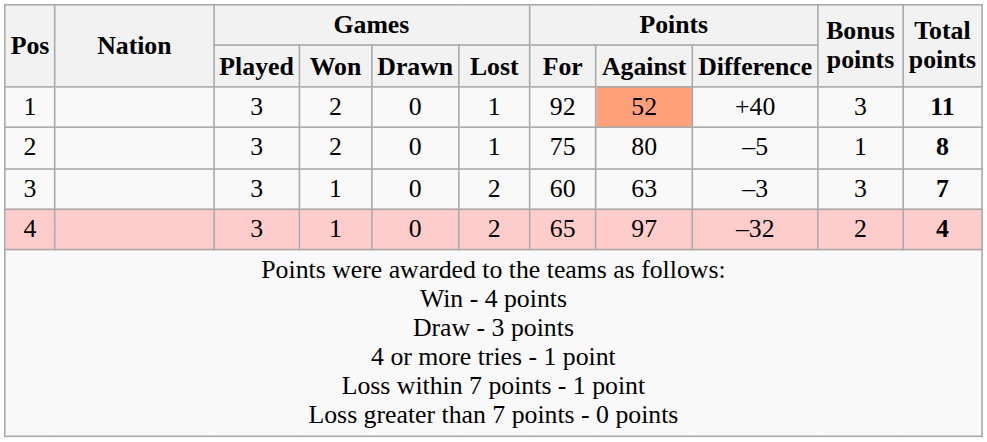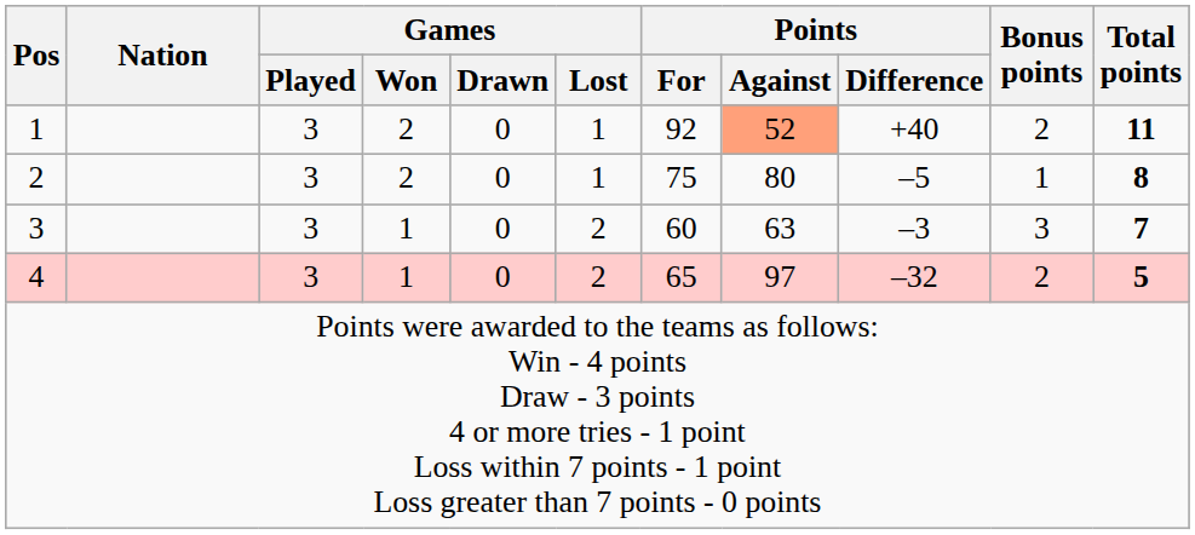row 3 | Bonus points: 3 -> 2
row 6 | Total points: 4 -> 5
